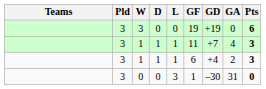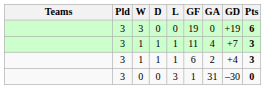columns swapped: GA <-> GD
